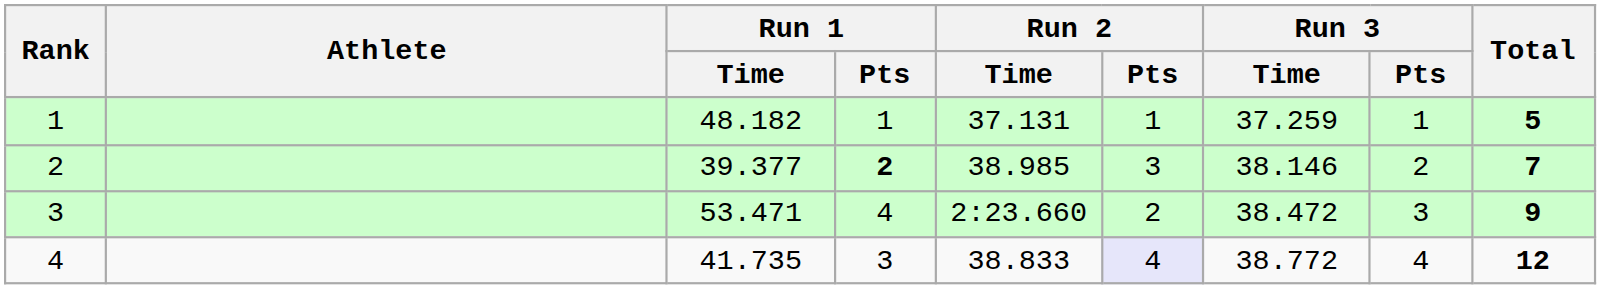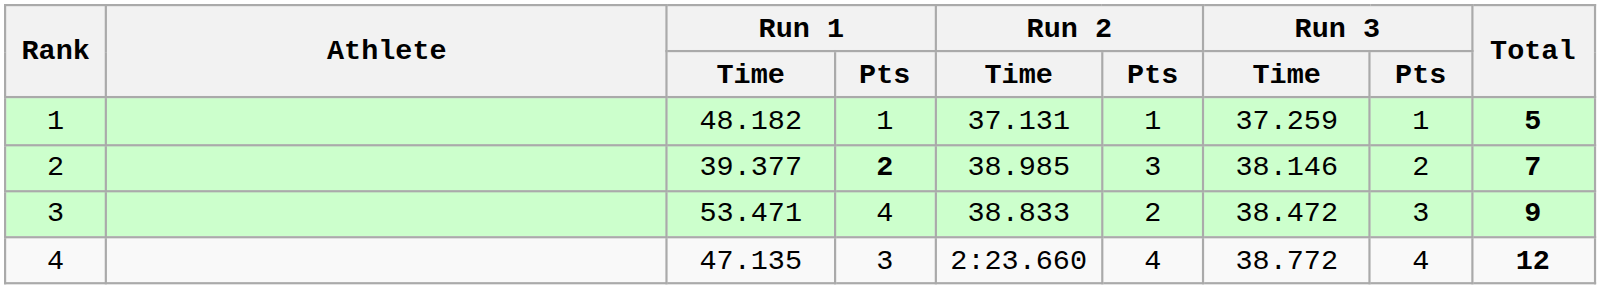row 5 | Run 2 / Time: 2:23.660 -> 38.833
row 6 | Run 1 / Time: 41.735 -> 47.135
row 6 | Run 2 / Time: 38.833 -> 2:23.660
row 6 | Run 2 / Pts: lavender background -> no background
